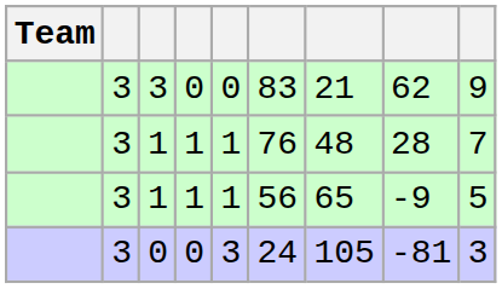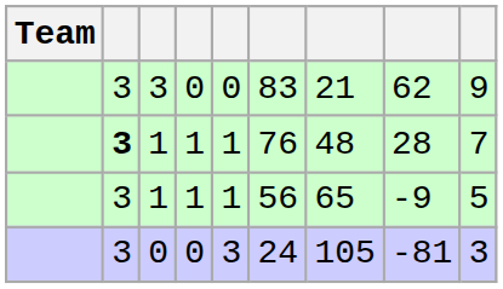row 3 | column 2: normal -> bold
